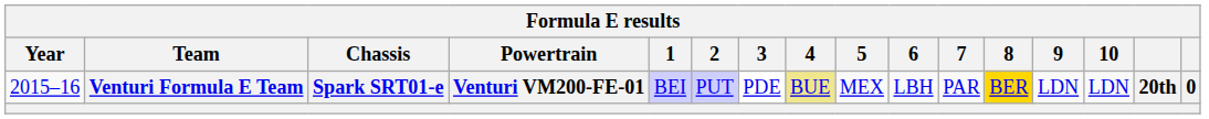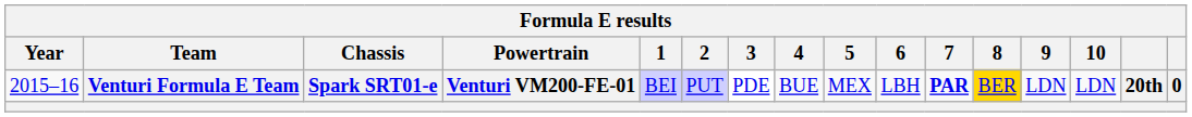Venturi Formula E Team | 4: khaki background -> no background
Venturi Formula E Team | 7: normal -> bold
